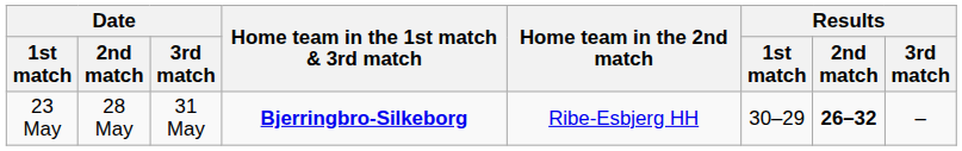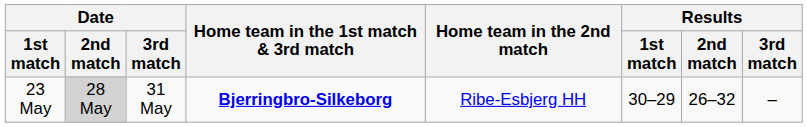23 May | Date / 2nd match: no background -> lightgrey background
23 May | Results / 2nd match: bold -> normal
